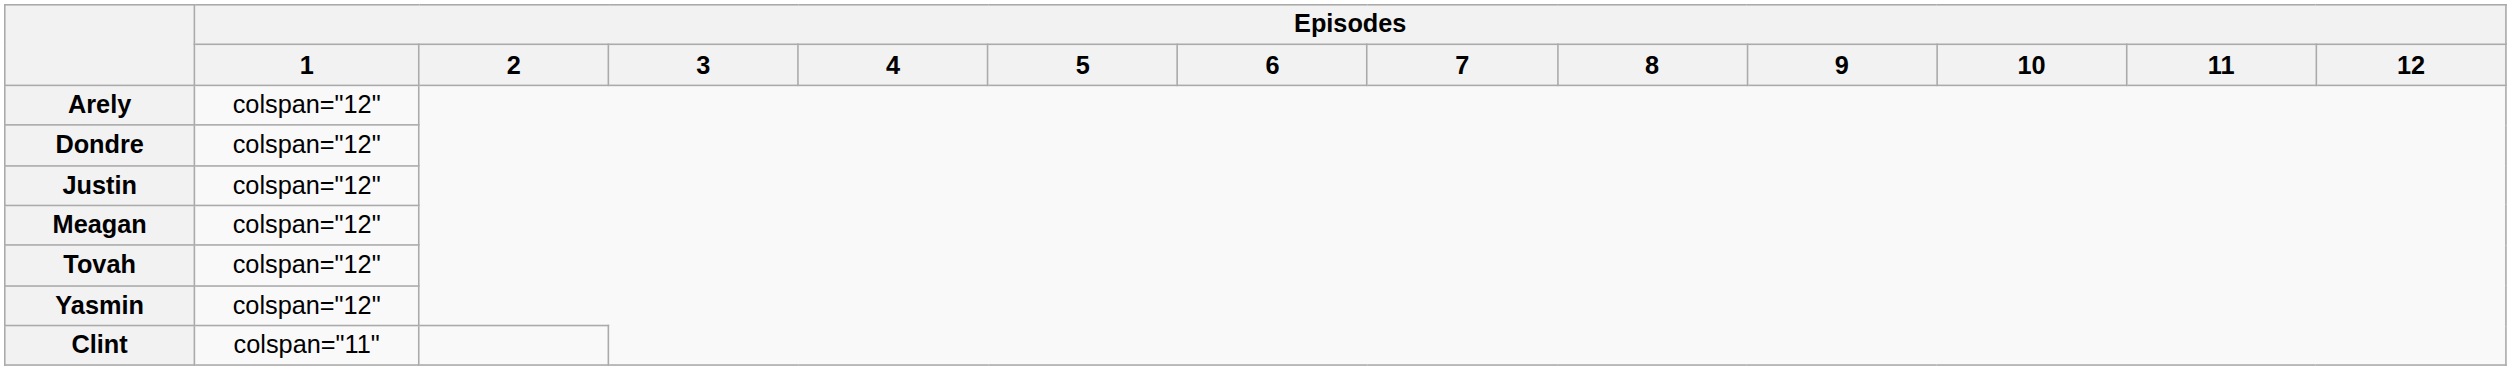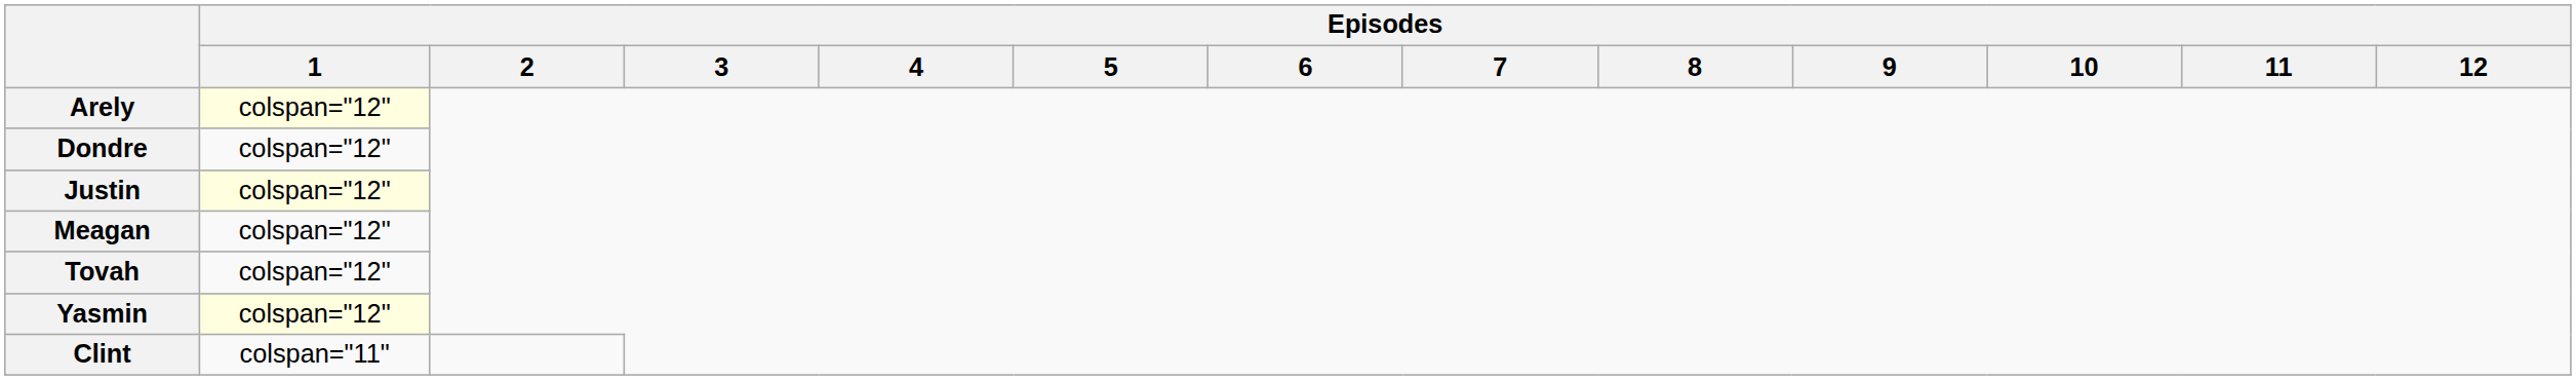Arely | Episodes / 1: no background -> lightyellow background
Justin | Episodes / 1: no background -> lightyellow background
Yasmin | Episodes / 1: no background -> lightyellow background
